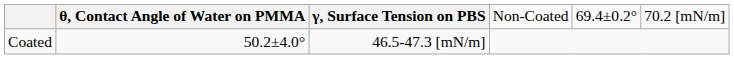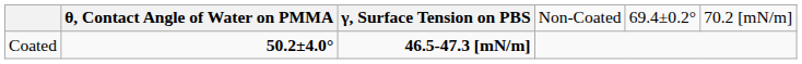Coated | column 2: normal -> bold
Coated | column 3: normal -> bold
